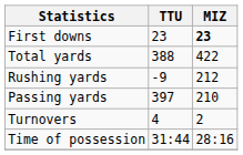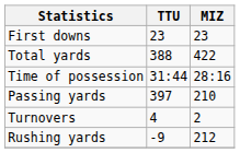First downs | MIZ: bold -> normal
rows swapped: Rushing yards <-> Time of possession
